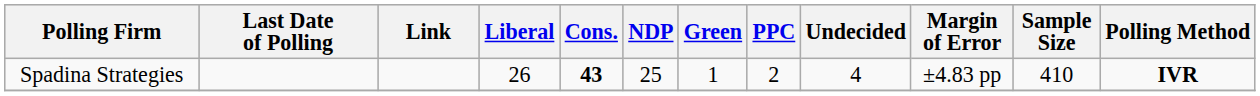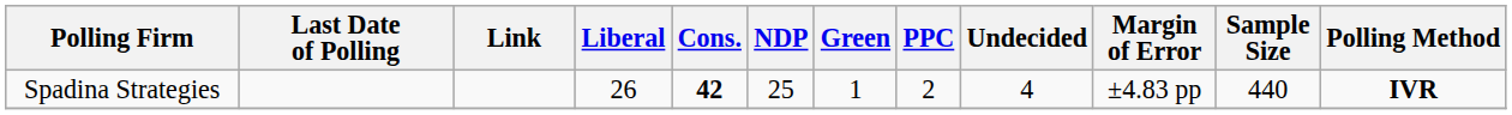Spadina Strategies | Cons.: 43 -> 42
Spadina Strategies | Sample Size: 410 -> 440
